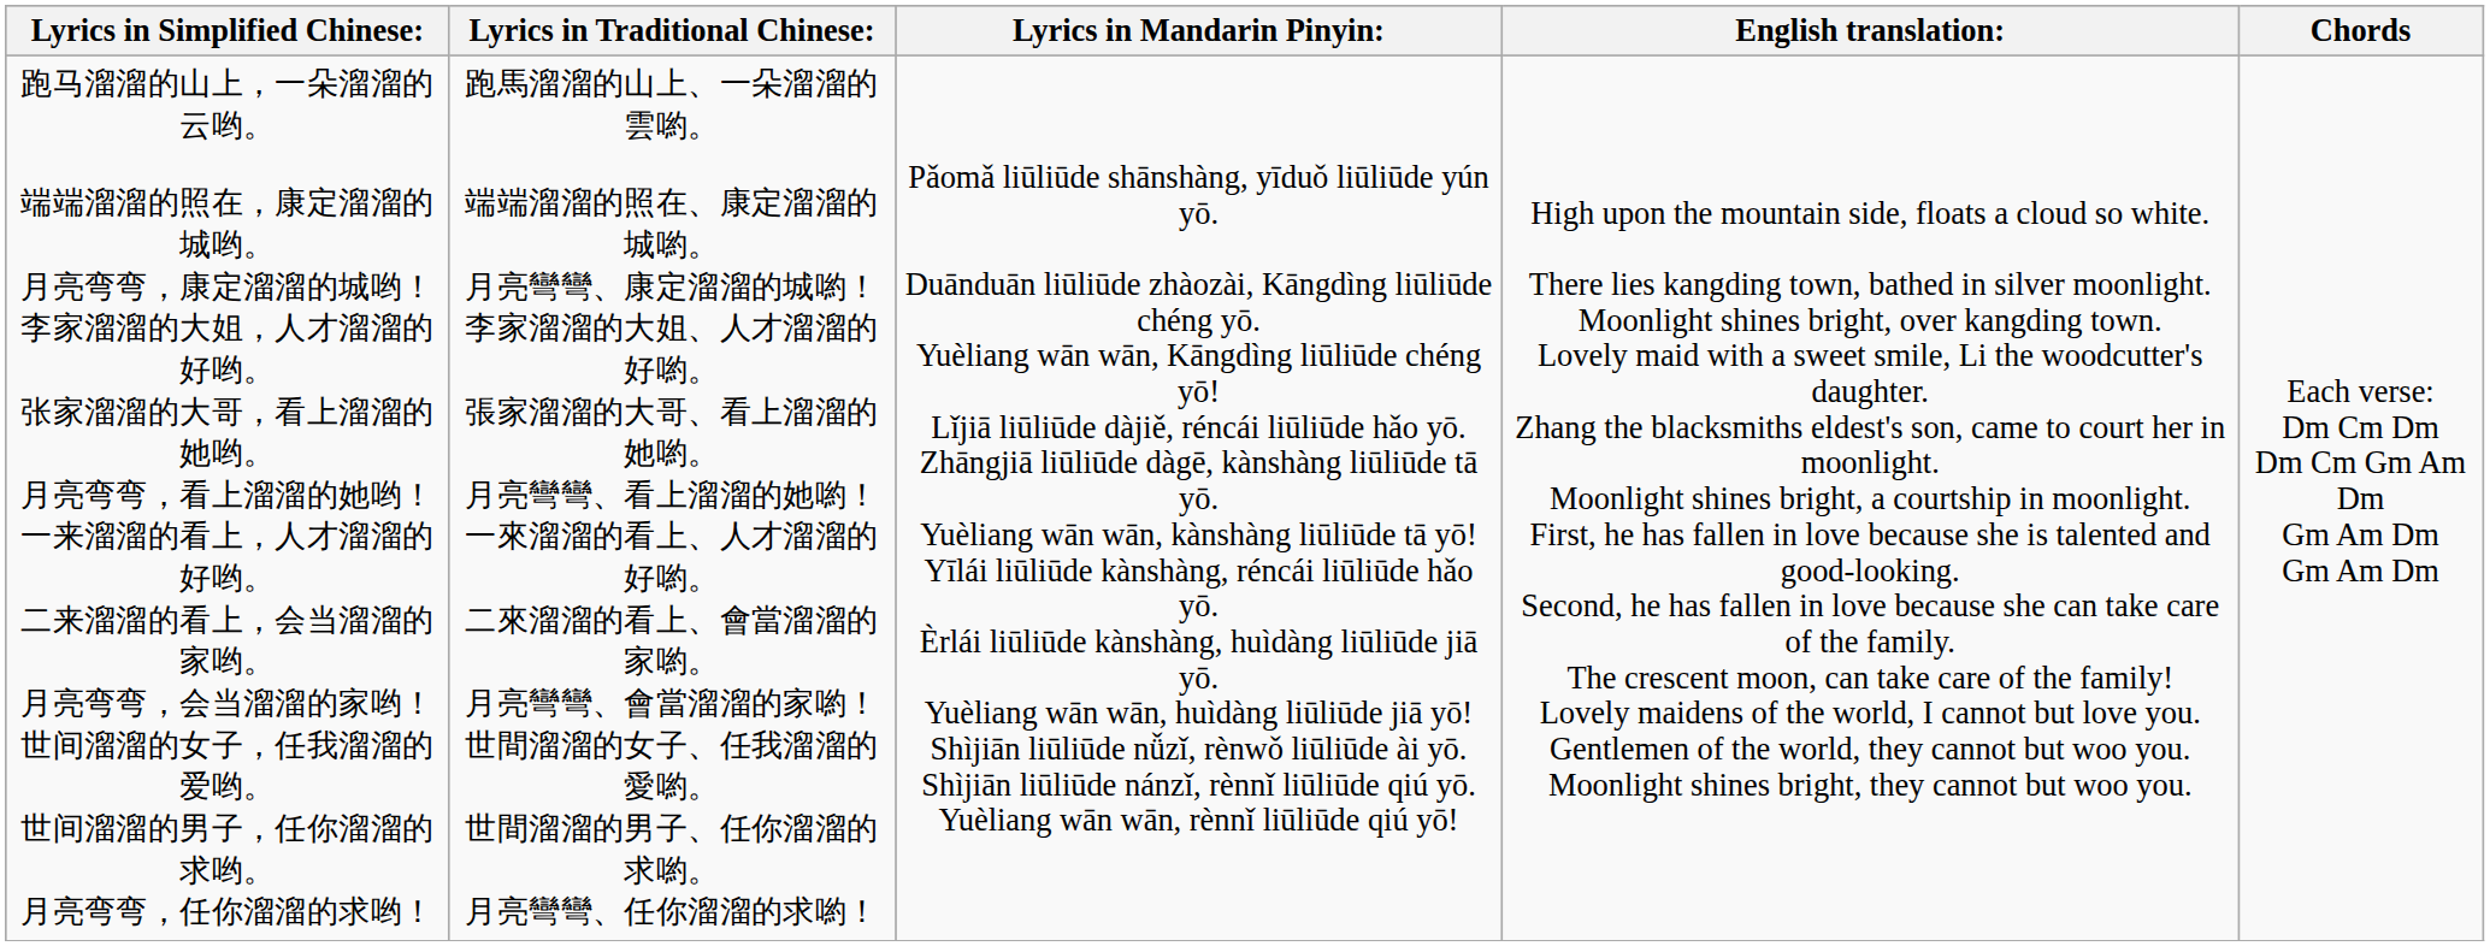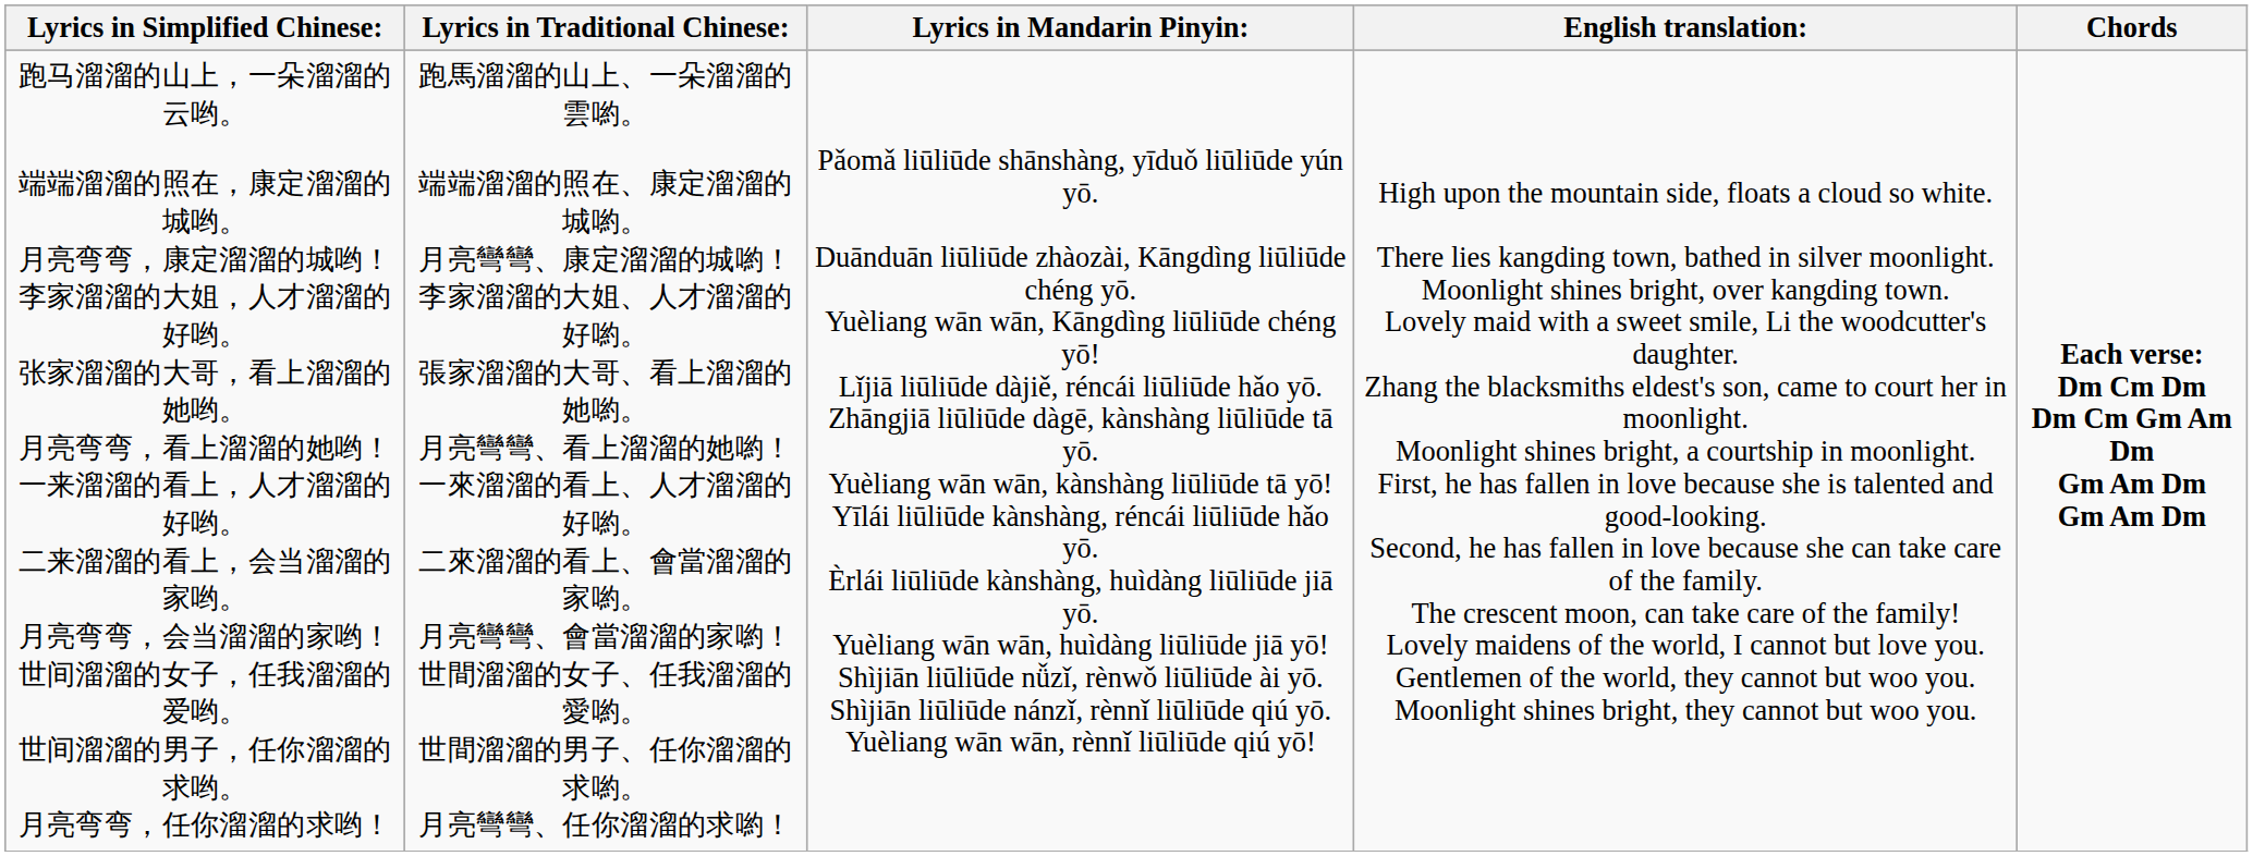row 2 | Chords: normal -> bold
